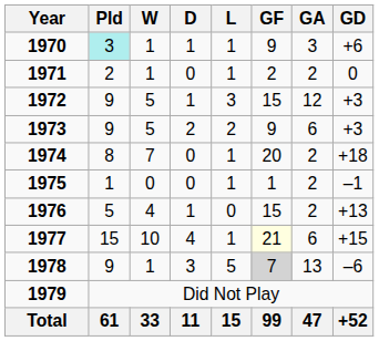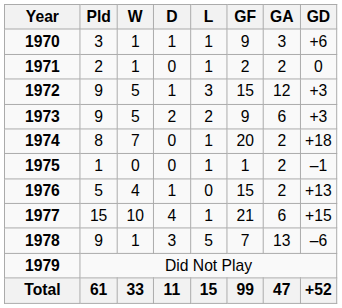1970 | Pld: paleturquoise background -> no background
1977 | GF: lightyellow background -> no background
1978 | GF: lightgrey background -> no background
